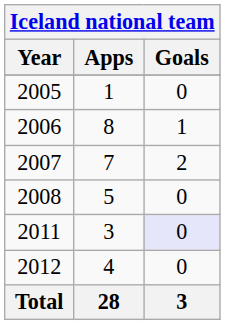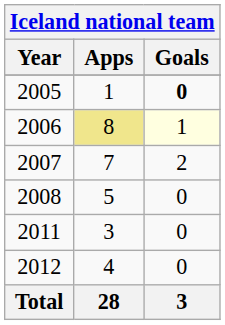2005 | Goals: normal -> bold
2006 | Apps: no background -> khaki background
2006 | Goals: no background -> lightyellow background
2011 | Goals: lavender background -> no background
